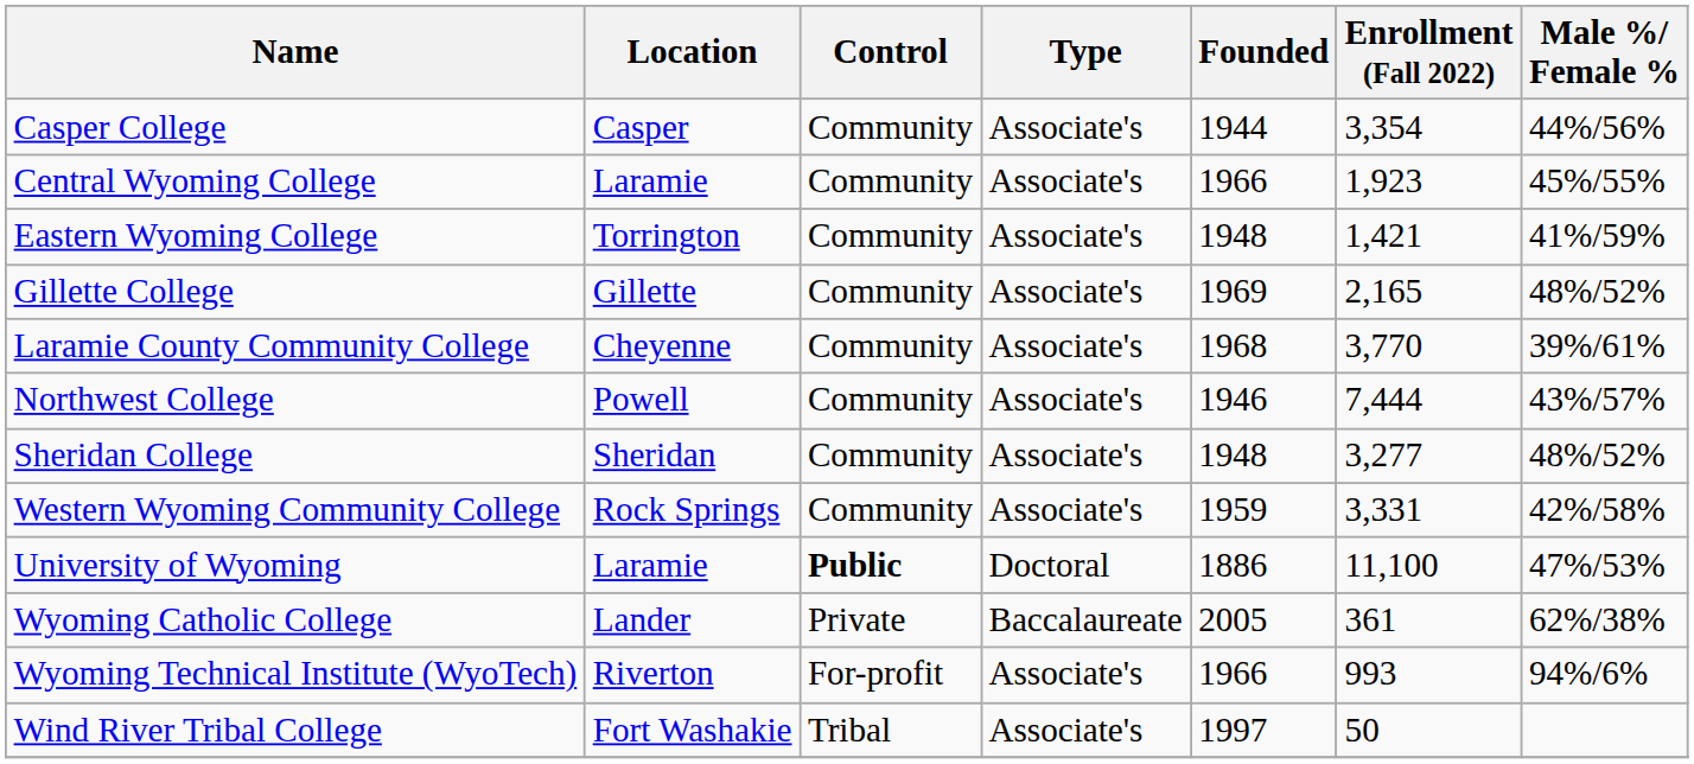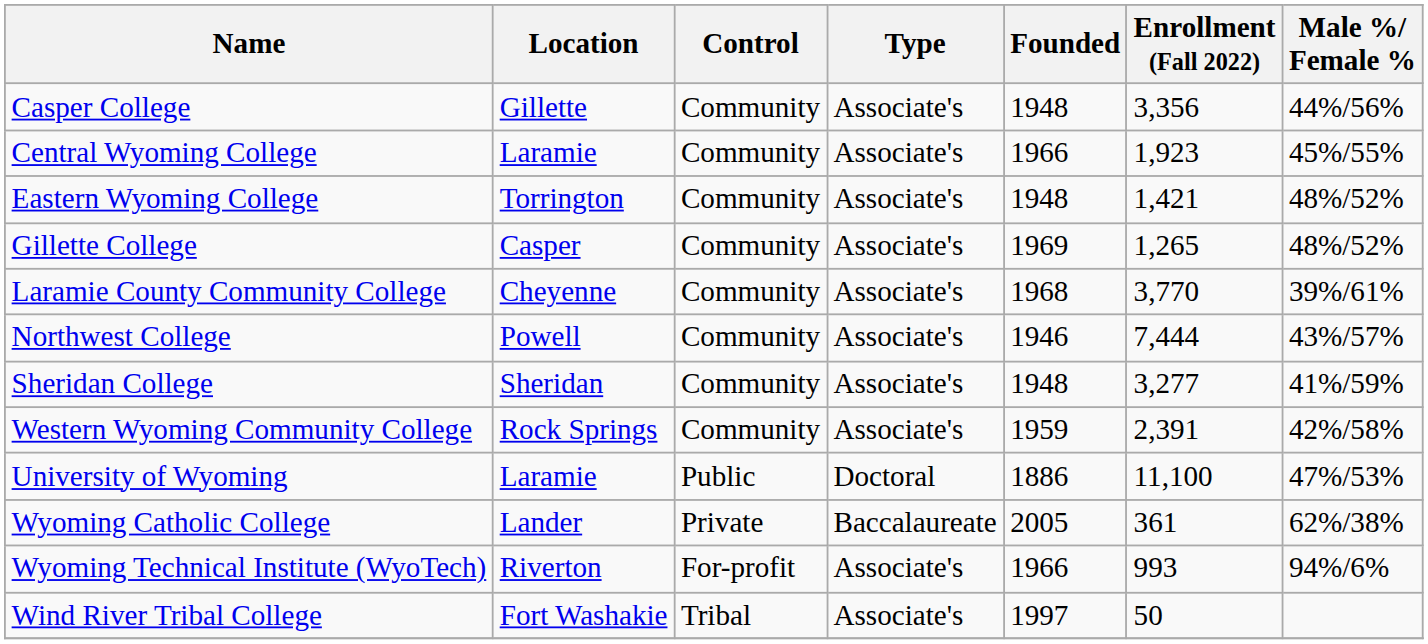Casper College | Location: Casper -> Gillette
Casper College | Founded: 1944 -> 1948
Casper College | Enrollment (Fall 2022): 3,354 -> 3,356
Eastern Wyoming College | Male %/ Female %: 41%/59% -> 48%/52%
Gillette College | Location: Gillette -> Casper
Gillette College | Enrollment (Fall 2022): 2,165 -> 1,265
Sheridan College | Male %/ Female %: 48%/52% -> 41%/59%
Western Wyoming Community College | Enrollment (Fall 2022): 3,331 -> 2,391
University of Wyoming | Control: bold -> normal
